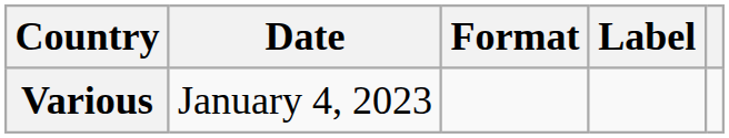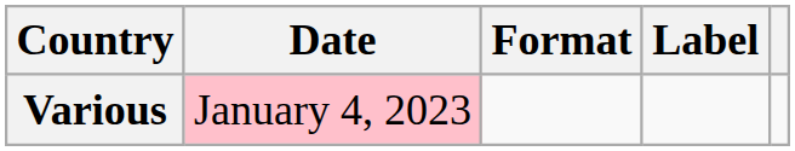Various | Date: no background -> pink background
